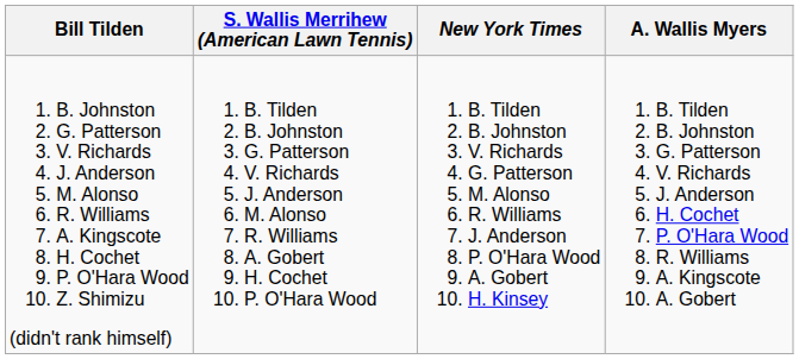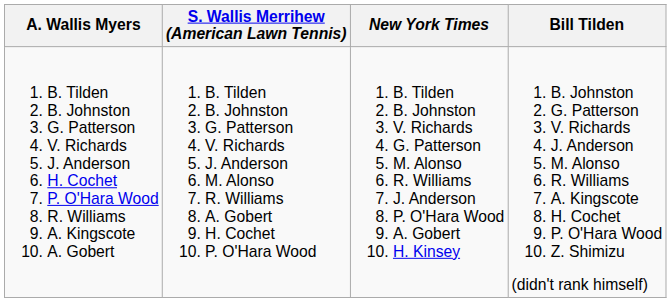columns swapped: A. Wallis Myers <-> Bill Tilden
